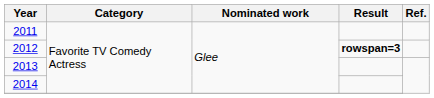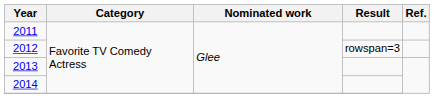2012 | Result: bold -> normal
